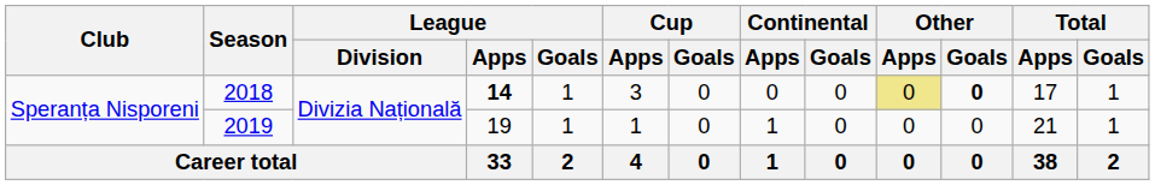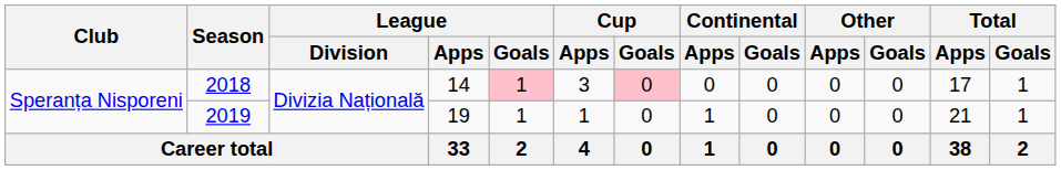2018 | League / Apps: bold -> normal
2018 | League / Goals: no background -> pink background
2018 | Cup / Goals: no background -> pink background
2018 | Other / Apps: khaki background -> no background
2018 | Other / Goals: bold -> normal
